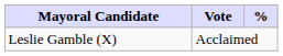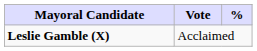Leslie Gamble (X) | Mayoral Candidate: normal -> bold
